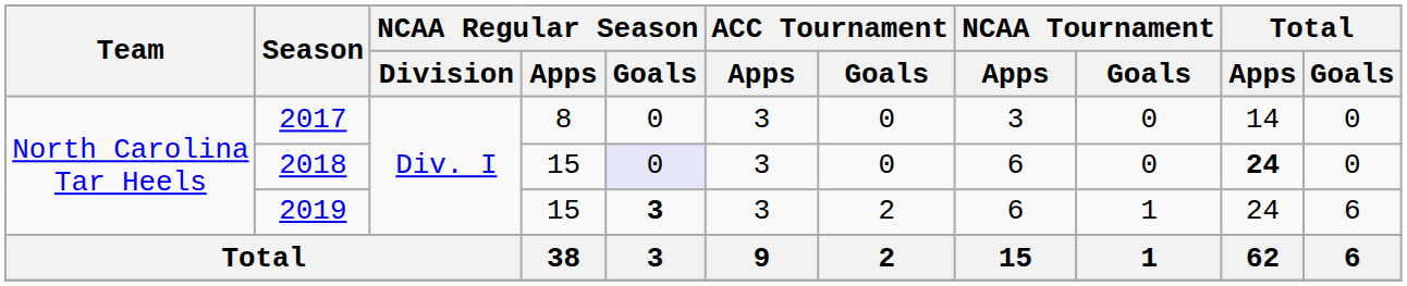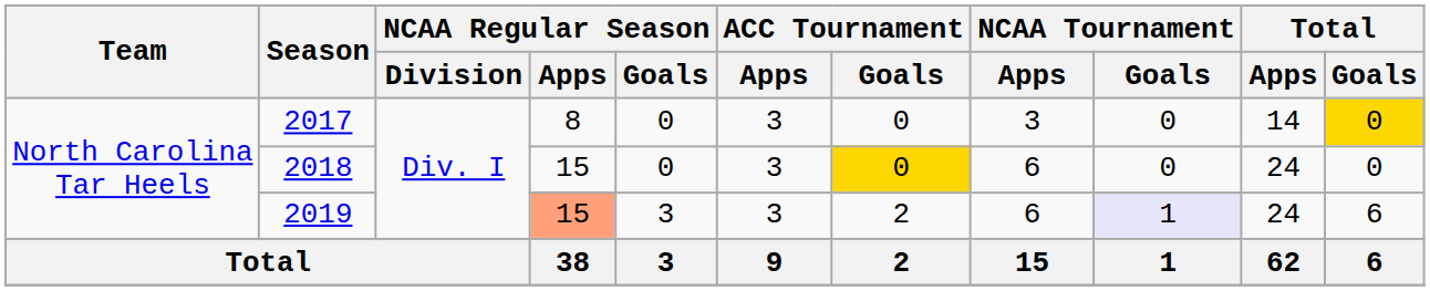2017 | Total / Goals: no background -> gold background
2018 | NCAA Regular Season / Goals: lavender background -> no background
2018 | ACC Tournament / Goals: no background -> gold background
2018 | Total / Apps: bold -> normal
2019 | NCAA Regular Season / Apps: no background -> lightsalmon background
2019 | NCAA Regular Season / Goals: bold -> normal
2019 | NCAA Tournament / Goals: no background -> lavender background
